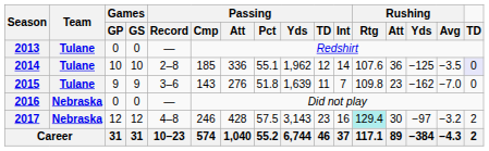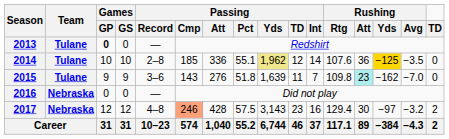2013 | Games / GP: normal -> bold
2014 | Passing / Yds: no background -> khaki background
2014 | Rushing / Yds: no background -> gold background
2014 | TD: lavender background -> no background
2015 | Rushing / Att: no background -> paleturquoise background
2017 | Passing / Cmp: no background -> lightsalmon background
2017 | Rushing / Rtg: paleturquoise background -> no background
